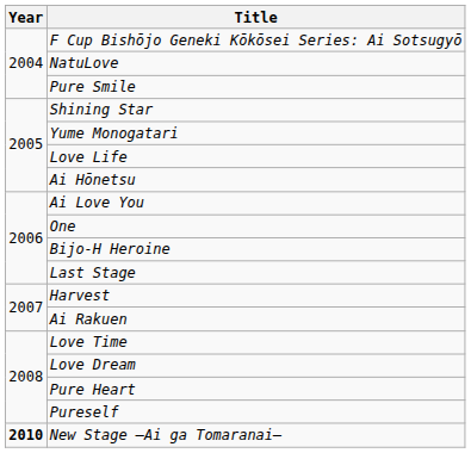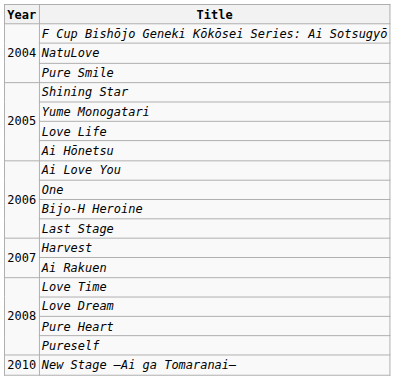New Stage –Ai ga Tomaranai– | Year: bold -> normal
